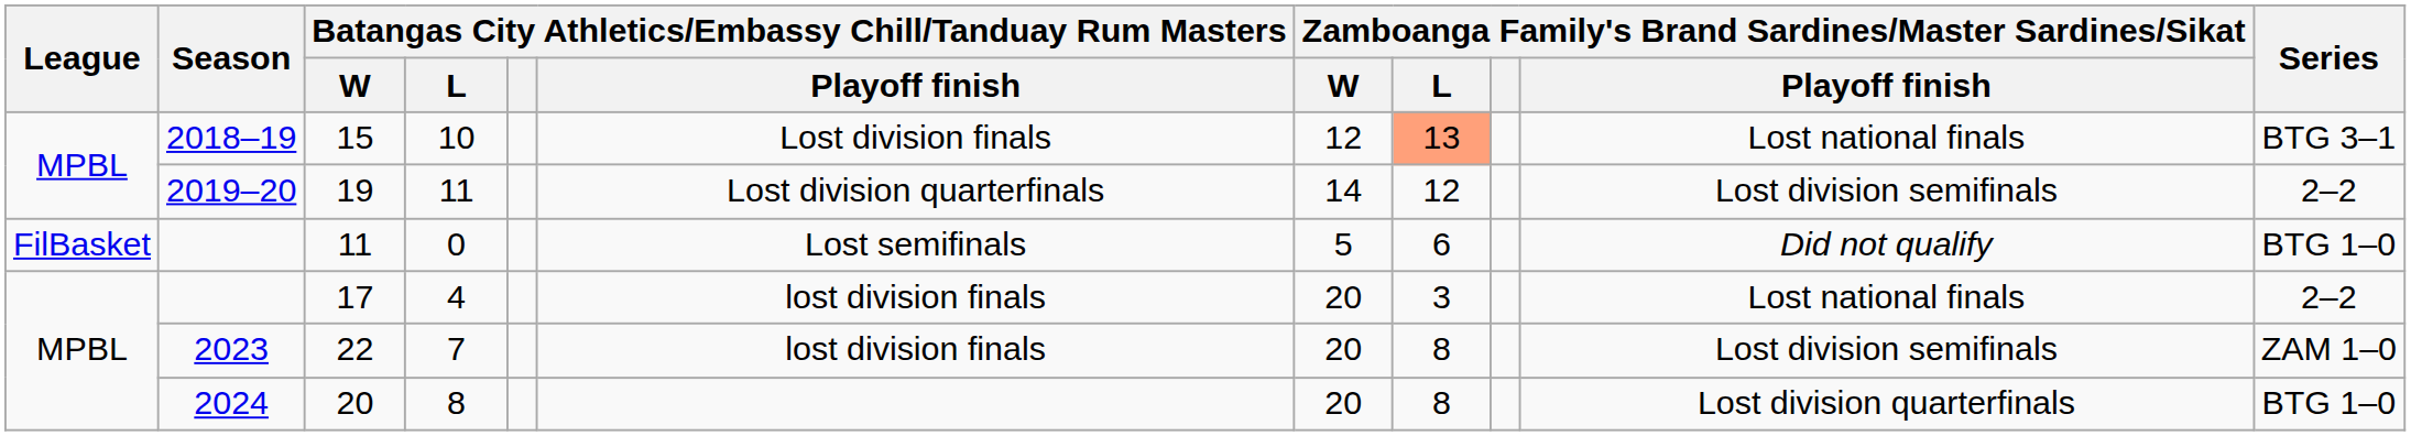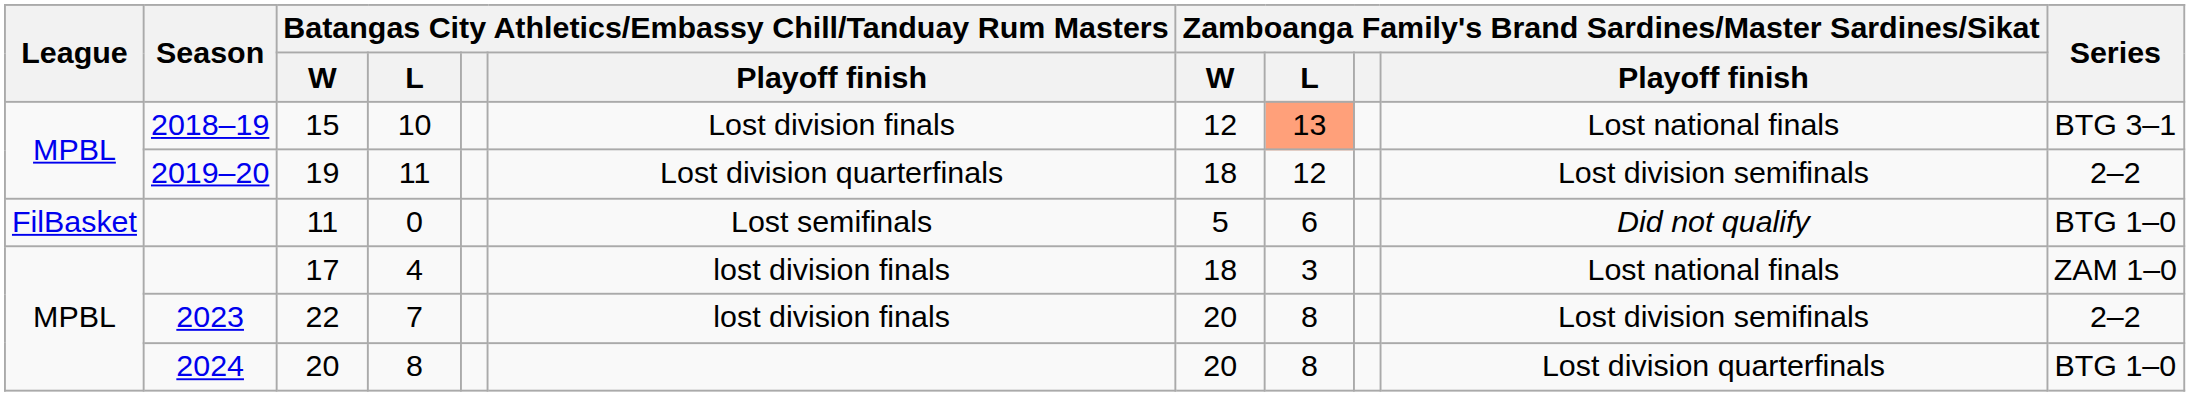19 | Zamboanga Family's Brand Sardines/Master Sardines/Sikat / W: 14 -> 18
17 | Zamboanga Family's Brand Sardines/Master Sardines/Sikat / W: 20 -> 18
17 | Series: 2–2 -> ZAM 1–0
22 | Series: ZAM 1–0 -> 2–2
